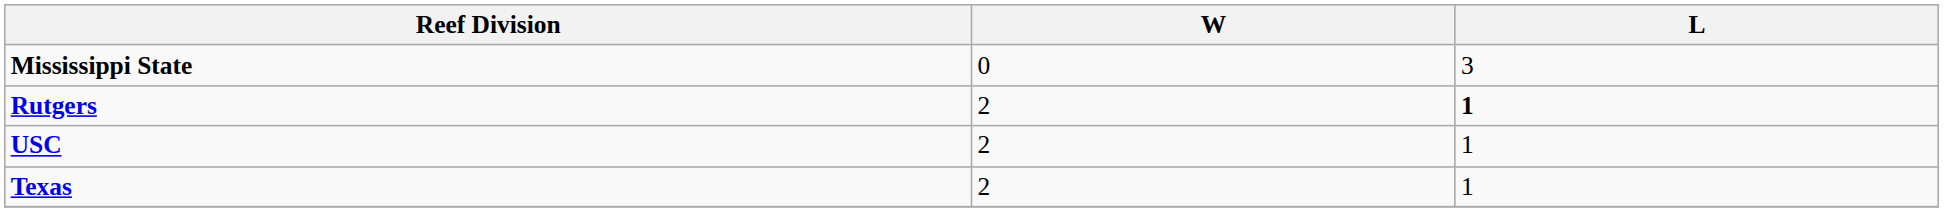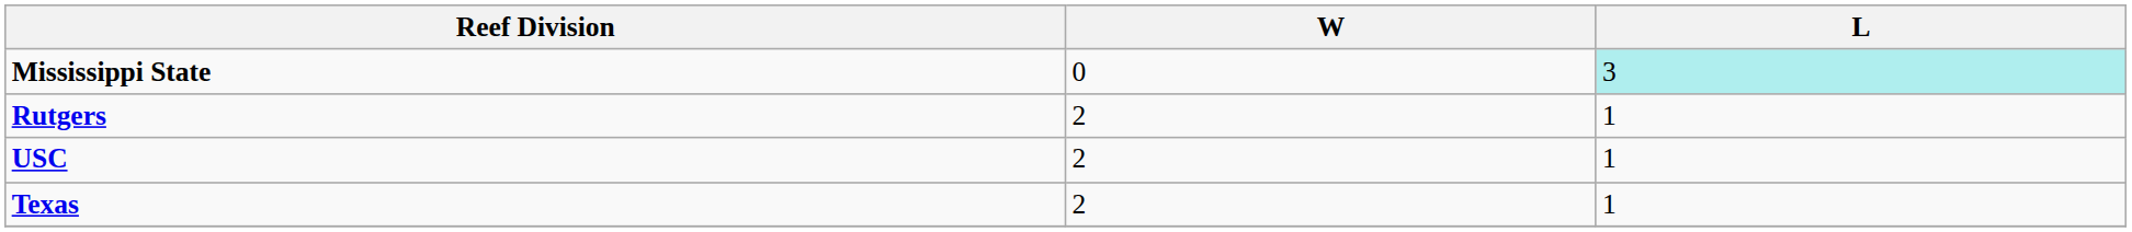Mississippi State | L: no background -> paleturquoise background
Rutgers | L: bold -> normal
